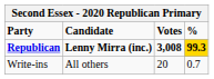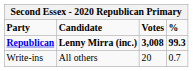Republican | %: gold background -> no background
